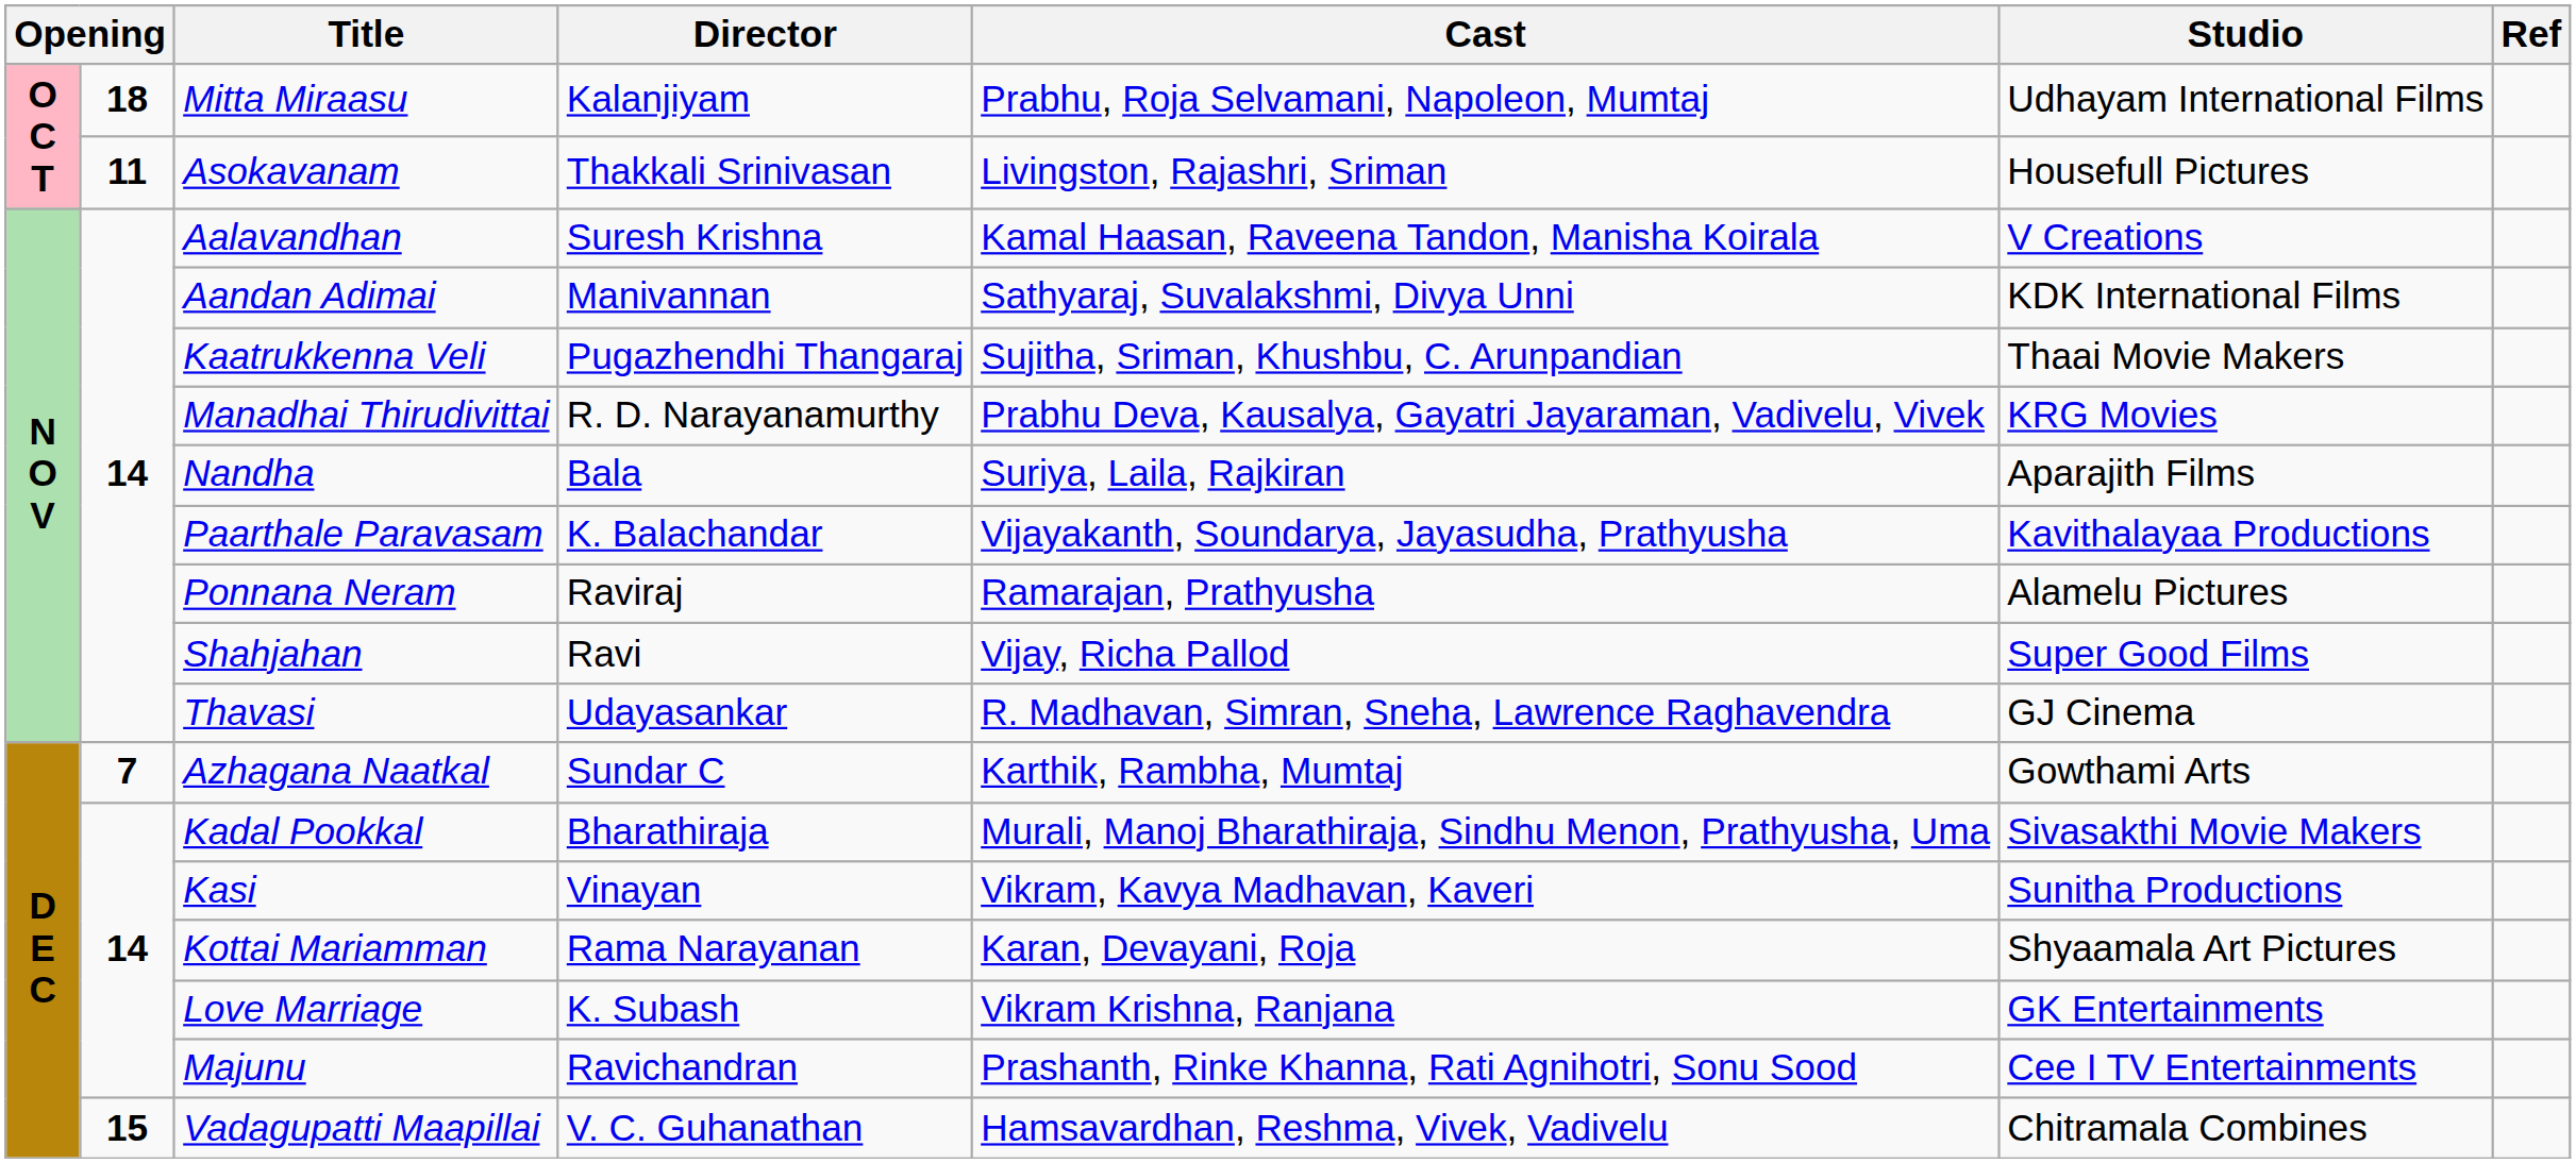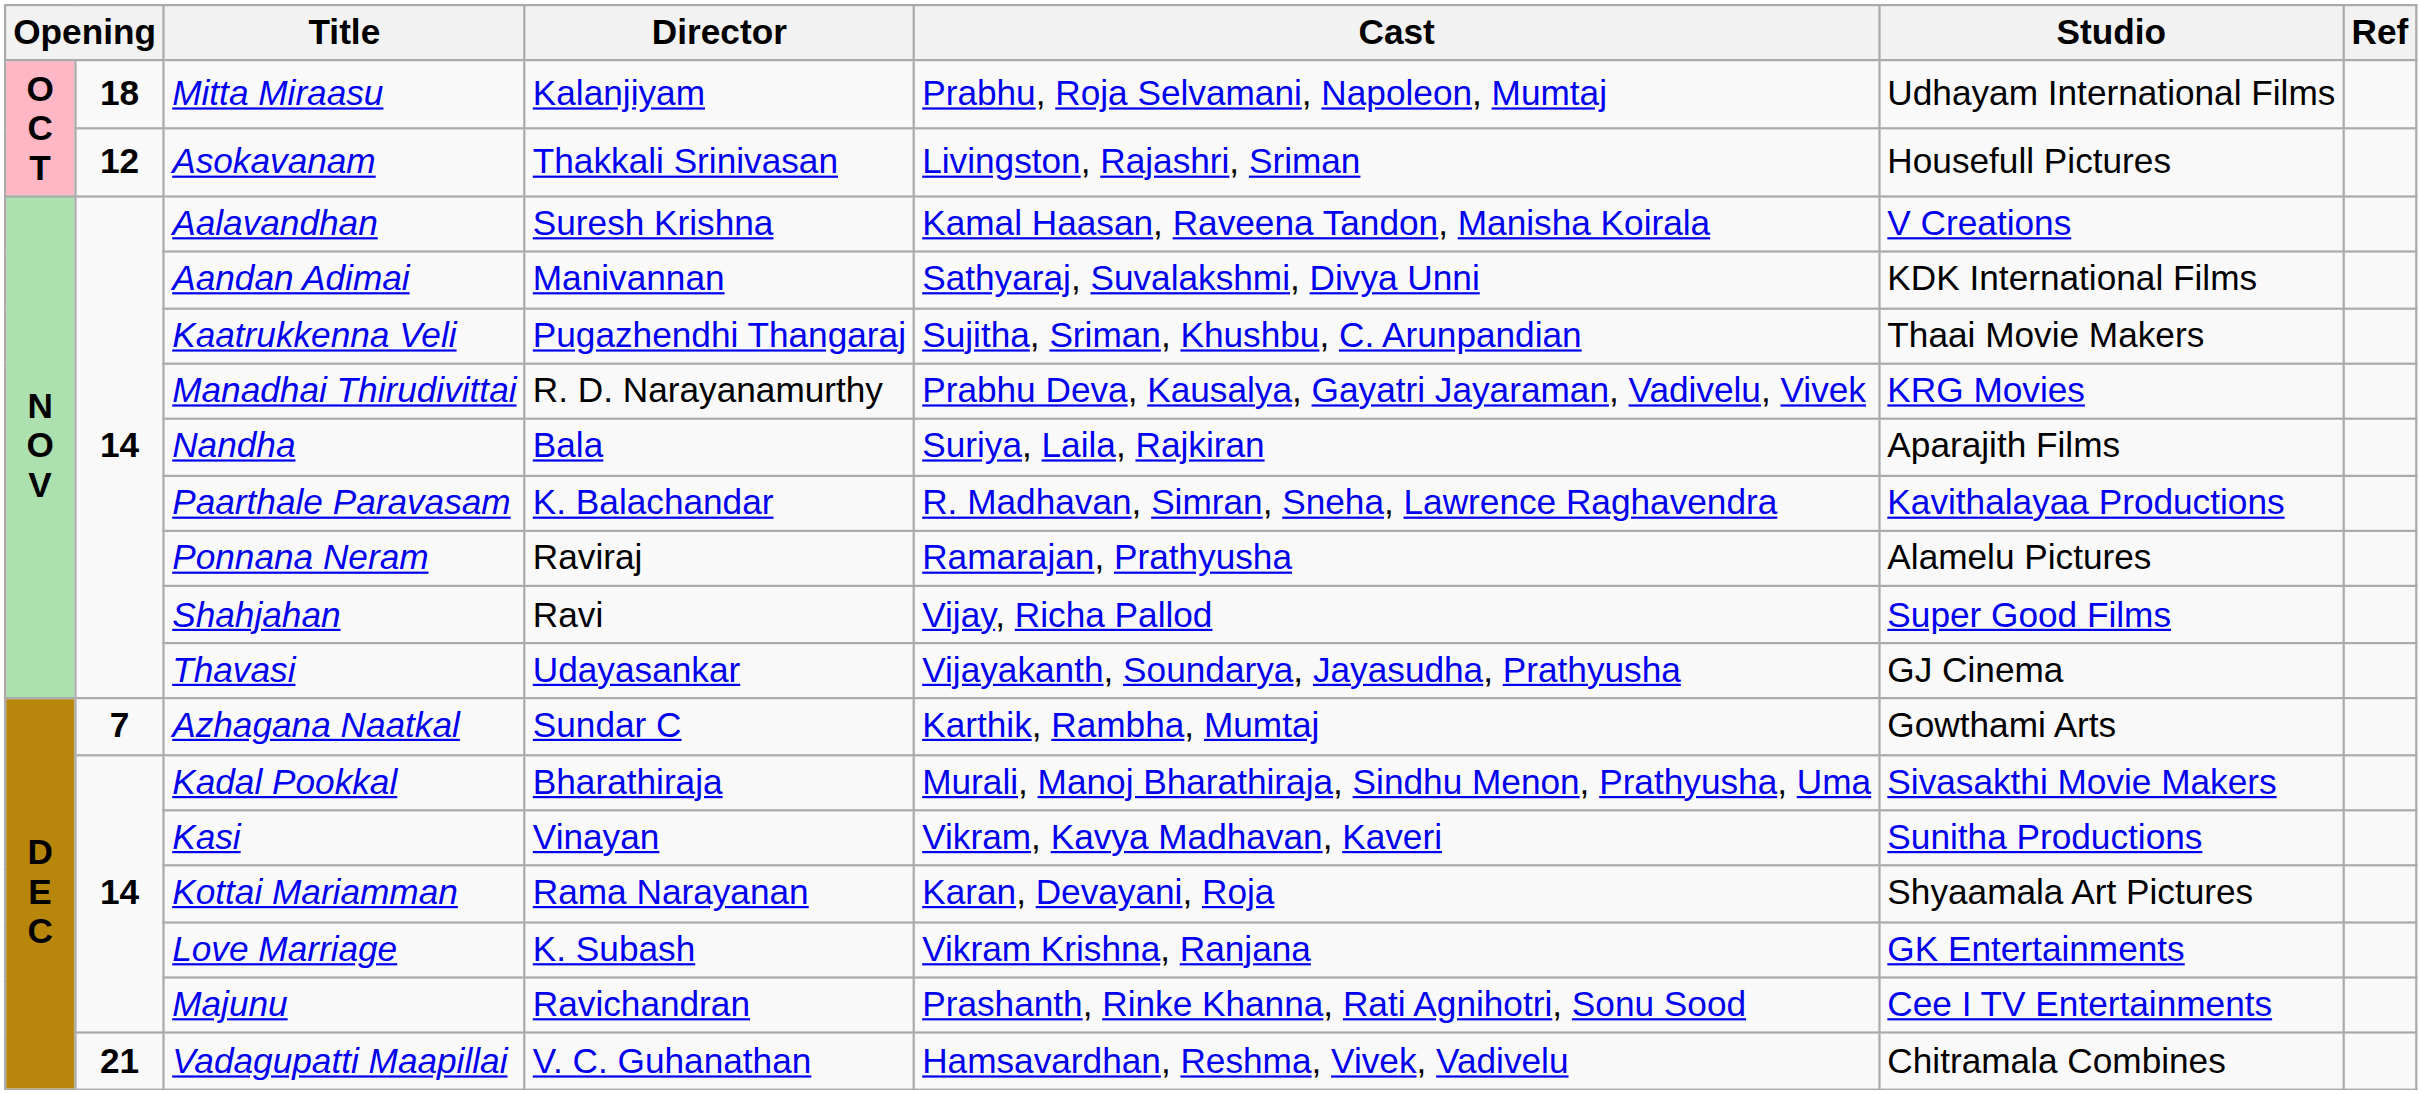Asokavanam | column 2: 11 -> 12
Paarthale Paravasam | Cast: Vijayakanth, Soundarya, Jayasudha, Prathyusha -> R. Madhavan, Simran, Sneha, Lawrence Raghavendra
Thavasi | Cast: R. Madhavan, Simran, Sneha, Lawrence Raghavendra -> Vijayakanth, Soundarya, Jayasudha, Prathyusha
Vadagupatti Maapillai | column 2: 15 -> 21
